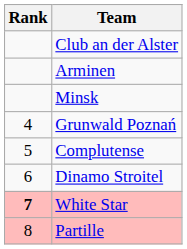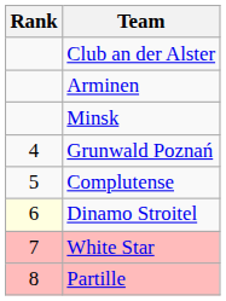Dinamo Stroitel | Rank: no background -> lightyellow background
White Star | Rank: bold -> normal
